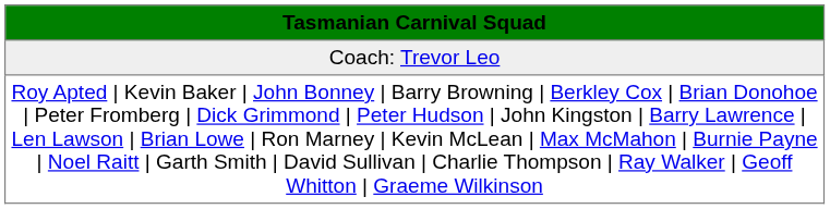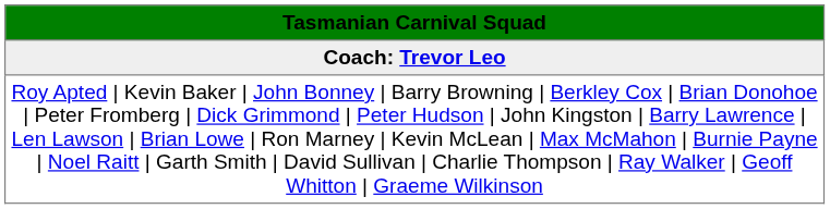Coach: Trevor Leo | column 1: normal -> bold
